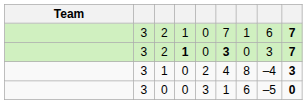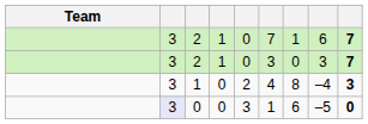row 3 | column 4: bold -> normal
row 3 | column 6: bold -> normal
row 5 | column 2: no background -> lavender background
